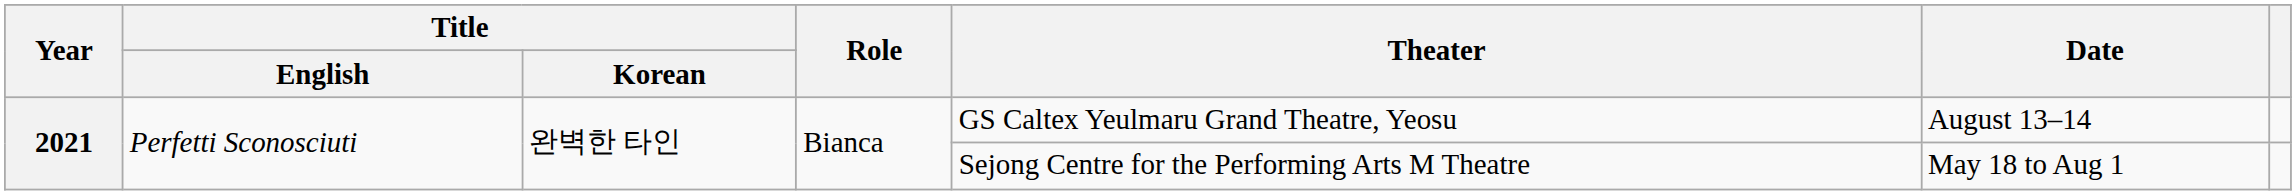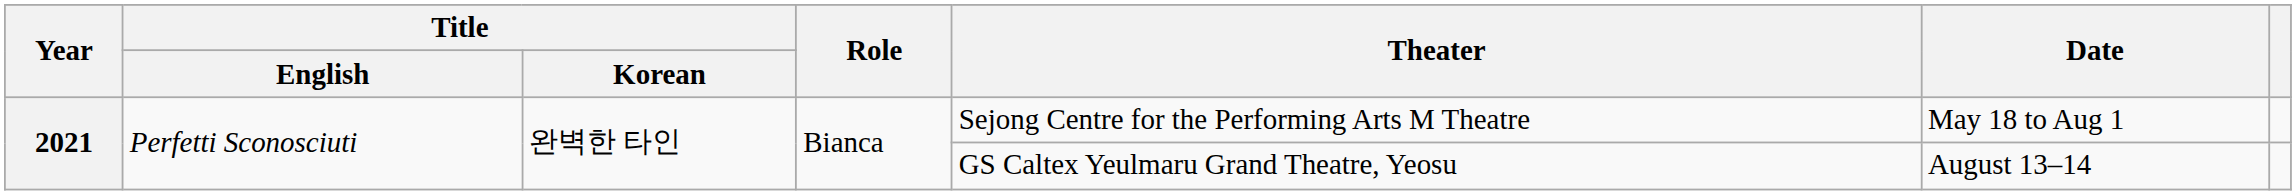row 3 | Theater: GS Caltex Yeulmaru Grand Theatre, Yeosu -> Sejong Centre for the Performing Arts M Theatre
row 3 | Date: August 13–14 -> May 18 to Aug 1
row 4 | Theater: Sejong Centre for the Performing Arts M Theatre -> GS Caltex Yeulmaru Grand Theatre, Yeosu
row 4 | Date: May 18 to Aug 1 -> August 13–14
